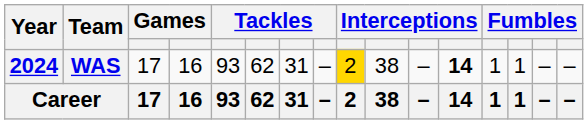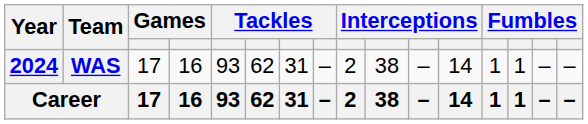WAS | column 9: gold background -> no background
WAS | column 12: bold -> normal
